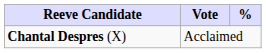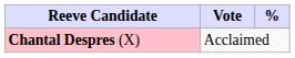Chantal Despres (X) | Reeve Candidate: no background -> pink background
